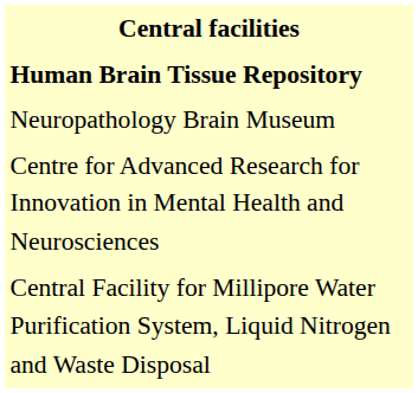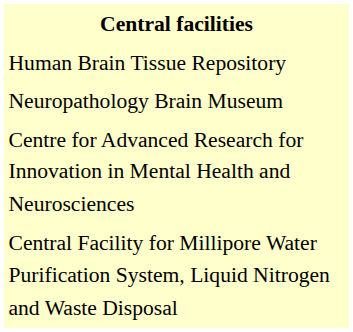Human Brain Tissue Repository | column 1: bold -> normal
